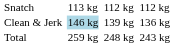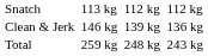Clean & Jerk | column 2: lightblue background -> no background
